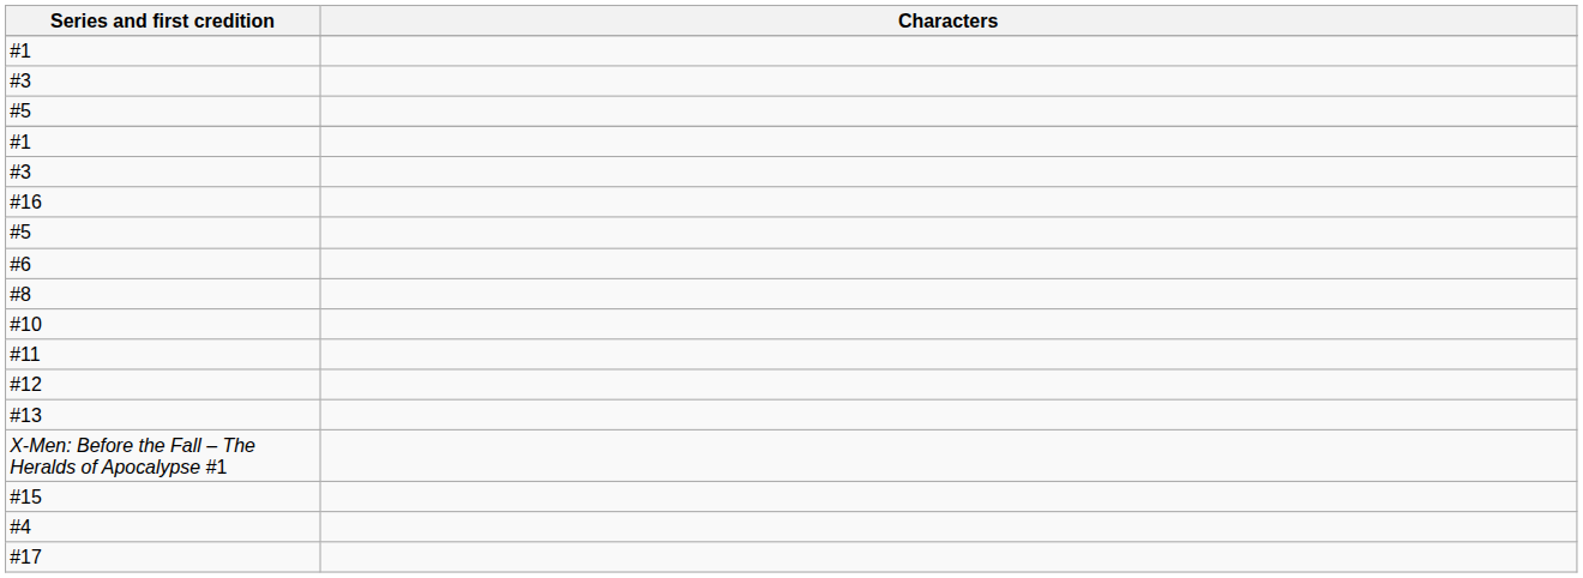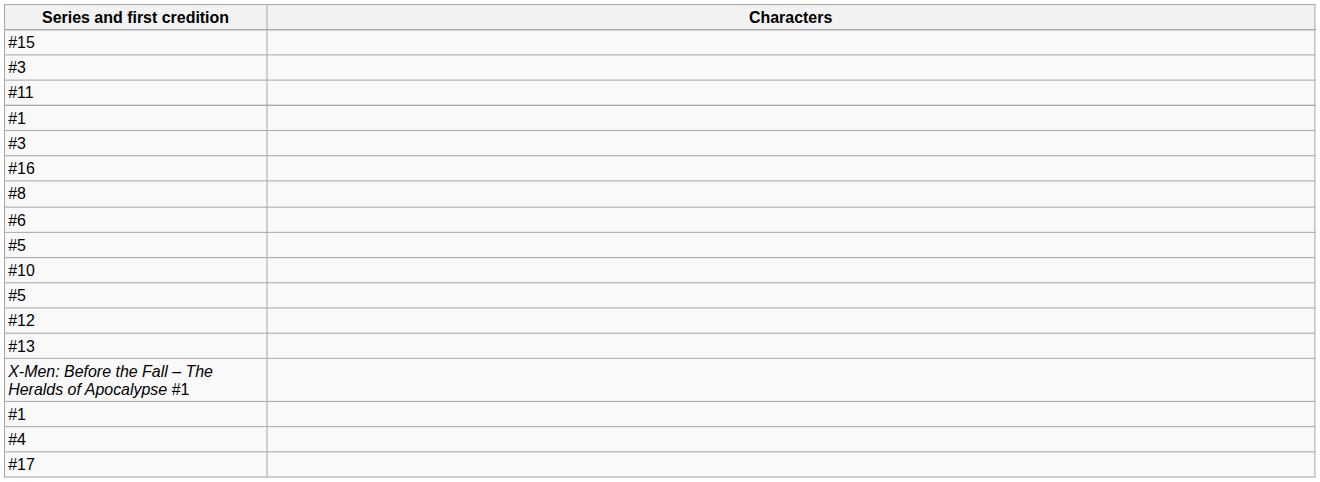row 2 | Series and first credition: #1 -> #15
row 4 | Series and first credition: #5 -> #11
row 8 | Series and first credition: #5 -> #8
row 10 | Series and first credition: #8 -> #5
row 12 | Series and first credition: #11 -> #5
row 16 | Series and first credition: #15 -> #1
